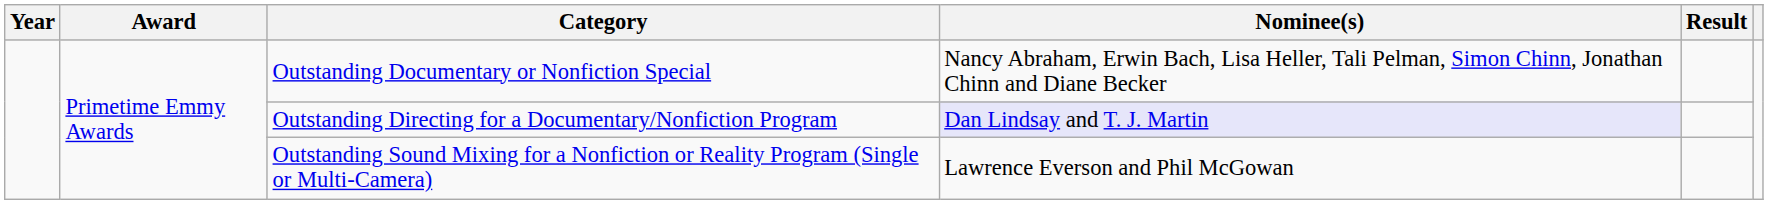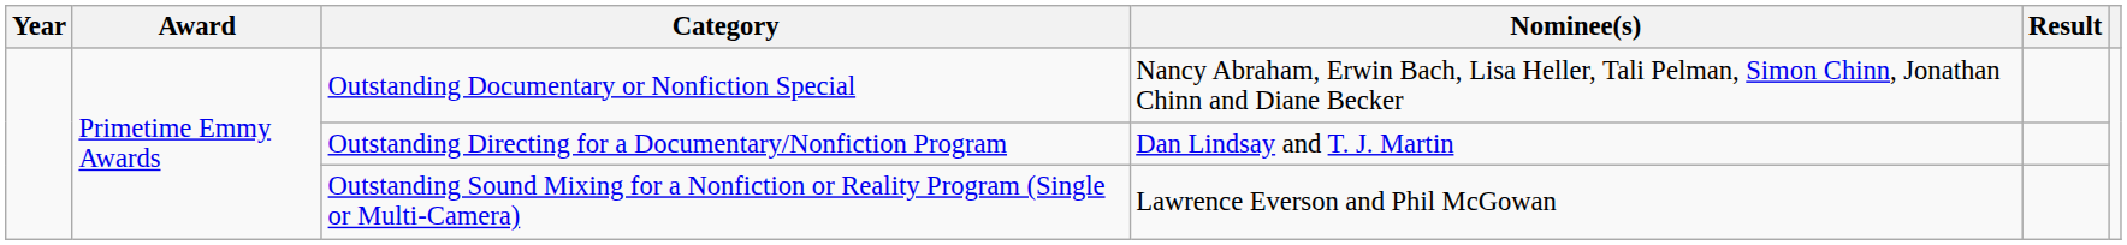Outstanding Directing for a Documentary/Nonfiction Program | Nominee(s): lavender background -> no background
